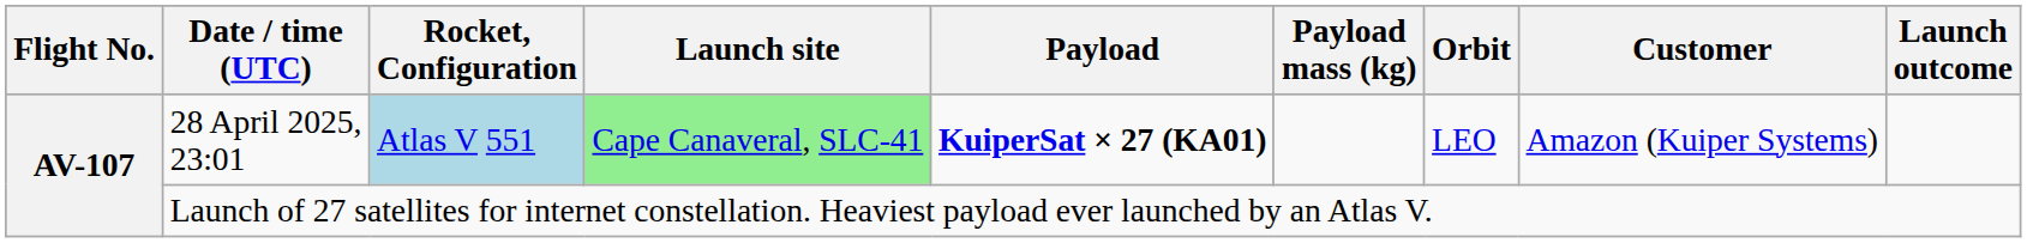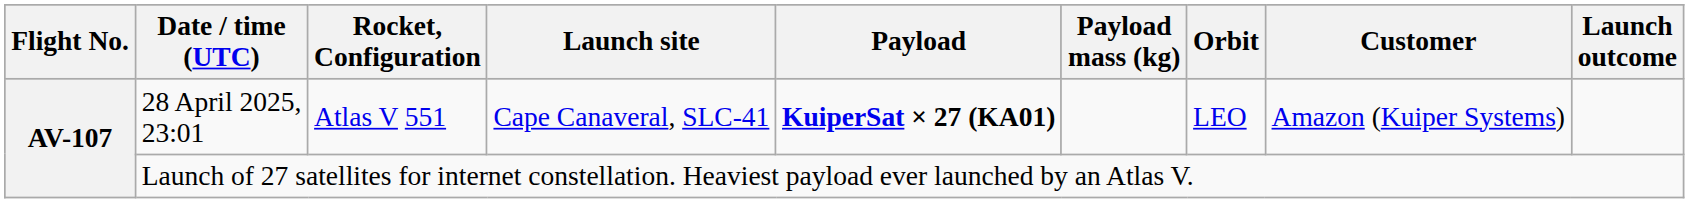28 April 2025, 23:01 | Rocket, Configuration: lightblue background -> no background
28 April 2025, 23:01 | Launch site: lightgreen background -> no background
